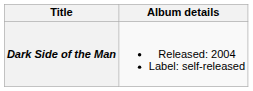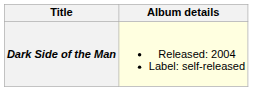Dark Side of the Man | Album details: no background -> lightyellow background
